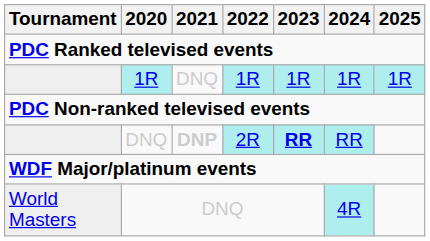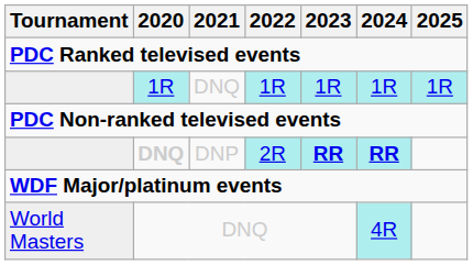2R | 2020: normal -> bold
2R | 2021: bold -> normal
2R | 2024: normal -> bold
